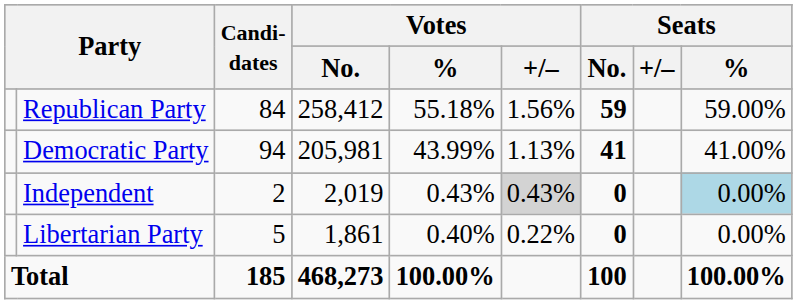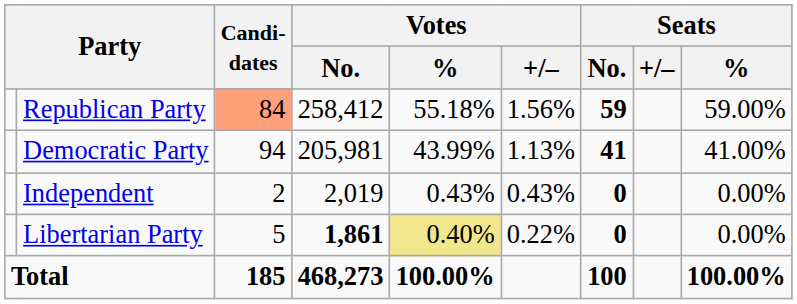Republican Party | Candi- dates: no background -> lightsalmon background
Independent | Votes / +/–: lightgrey background -> no background
Independent | Seats / %: lightblue background -> no background
Libertarian Party | Votes / No.: normal -> bold
Libertarian Party | Votes / %: no background -> khaki background
